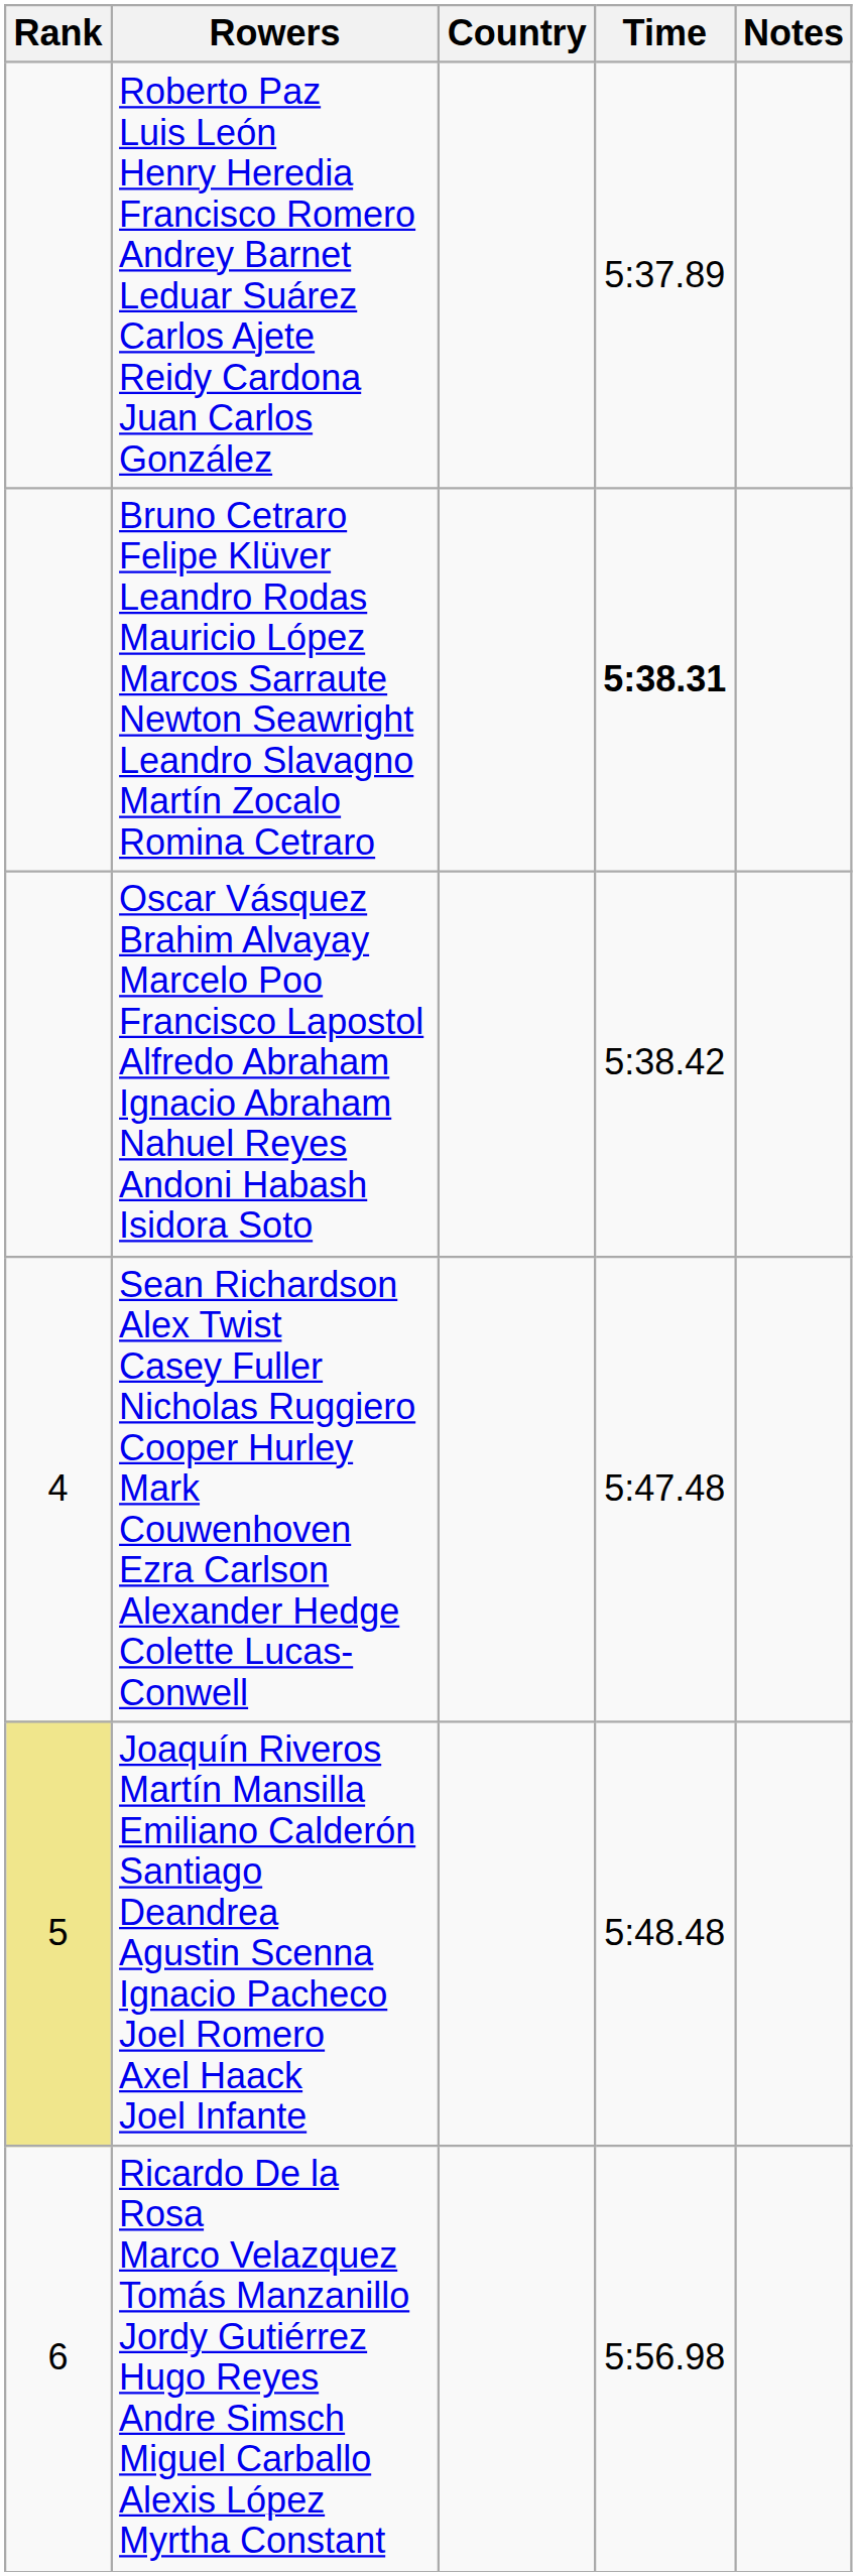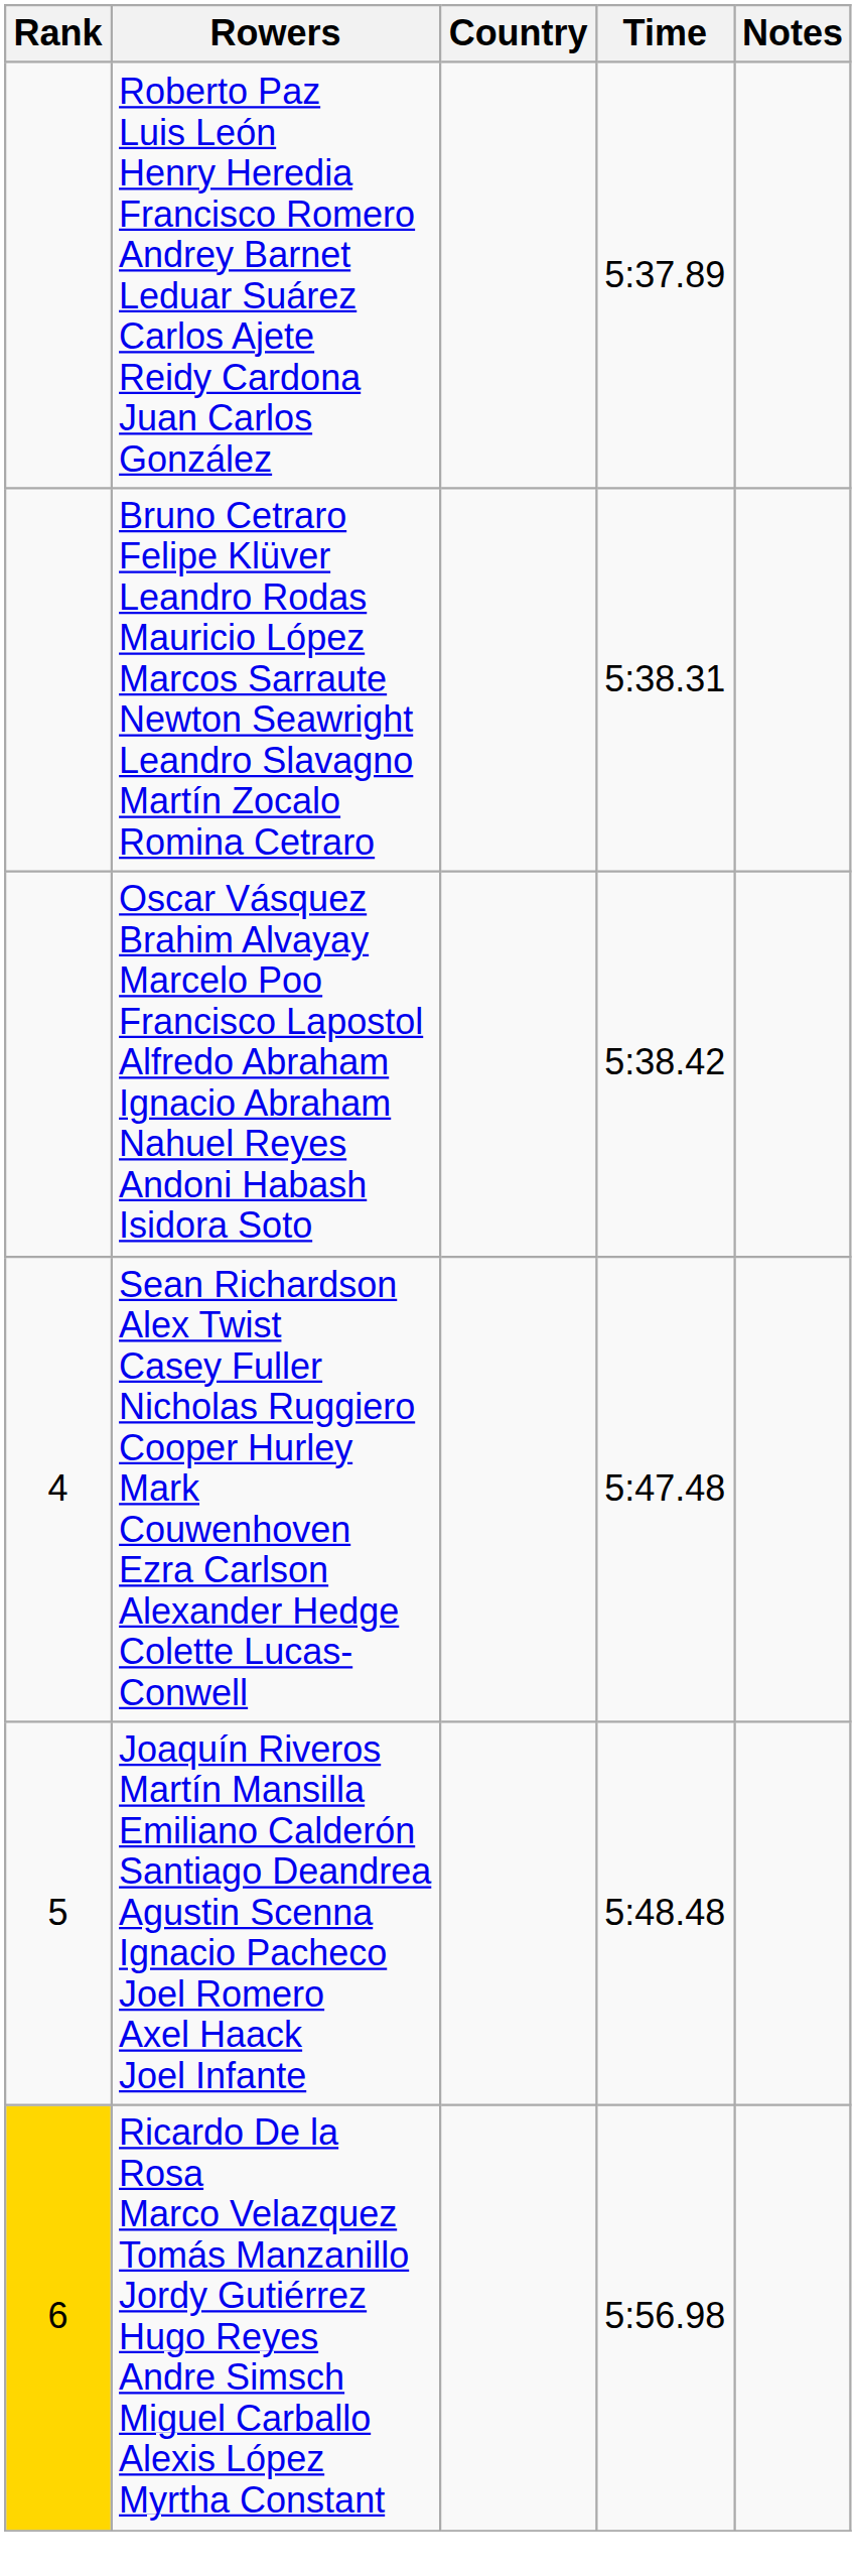row 3 | Time: bold -> normal
row 6 | Rank: khaki background -> no background
row 7 | Rank: no background -> gold background
